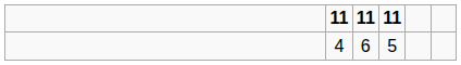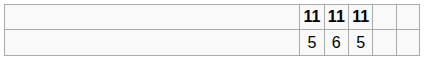row 2 | column 2: 4 -> 5
